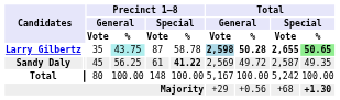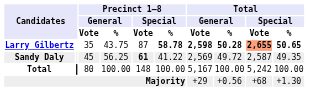Larry Gilbertz | Precinct 1–8 / General / %: paleturquoise background -> no background
Larry Gilbertz | Precinct 1–8 / Special / %: normal -> bold
Larry Gilbertz | Total / General / Vote: lightblue background -> no background
Larry Gilbertz | Total / Special / Vote: no background -> lightsalmon background
Larry Gilbertz | Total / Special / %: lightgreen background -> no background
Sandy Daly | Precinct 1–8 / Special / Vote: normal -> bold
Sandy Daly | Precinct 1–8 / Special / %: bold -> normal
Majority | Total / Special / %: bold -> normal
